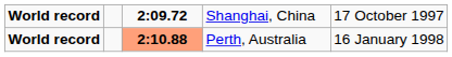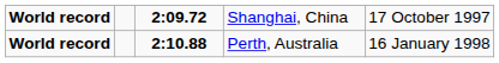World record / Perth, Australia | column 3: lightsalmon background -> no background
